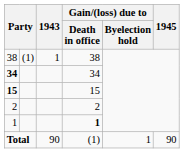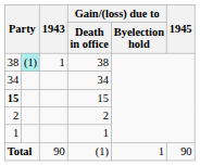row 3 | column 2: no background -> paleturquoise background
row 4 | column 1: bold -> normal
row 7 | Gain/(loss) due to / Death in office: bold -> normal
